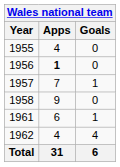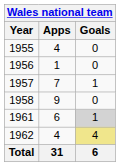1956 | Apps: bold -> normal
1961 | Goals: no background -> lightgrey background
1962 | Goals: no background -> khaki background
